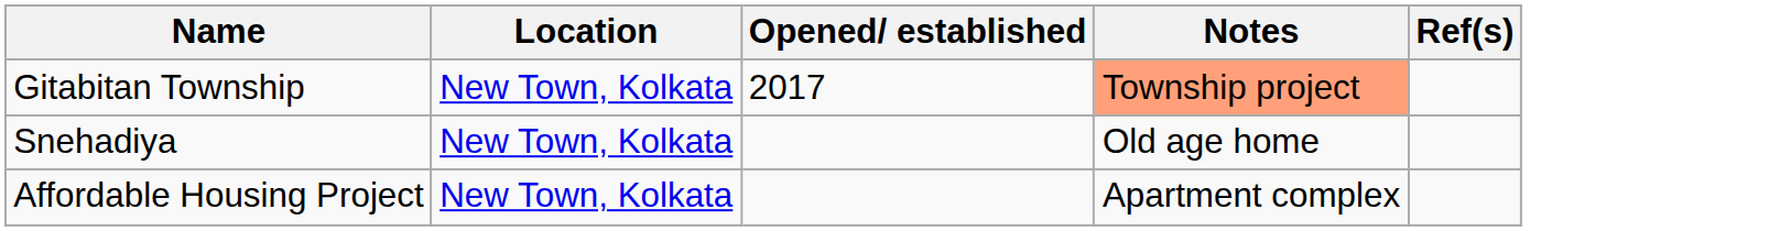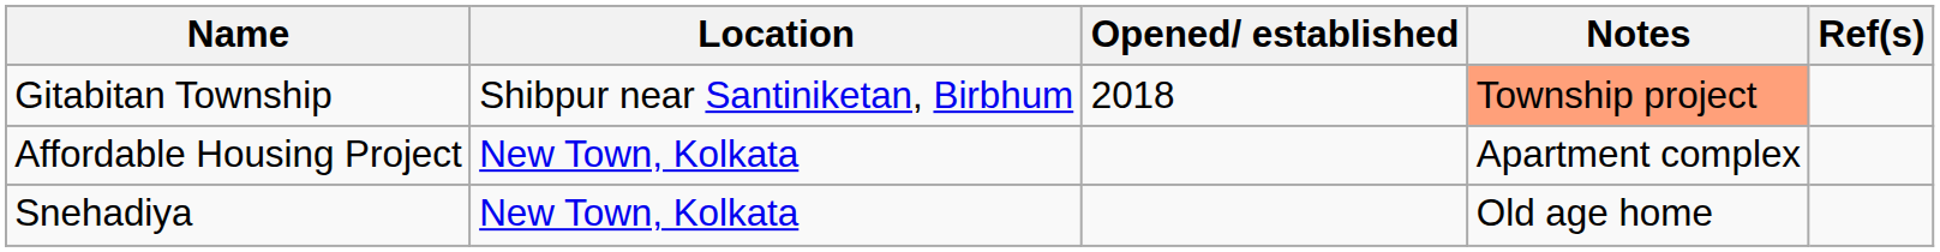Gitabitan Township | Location: New Town, Kolkata -> Shibpur near Santiniketan, Birbhum
Gitabitan Township | Opened/ established: 2017 -> 2018
rows swapped: Snehadiya <-> Affordable Housing Project
